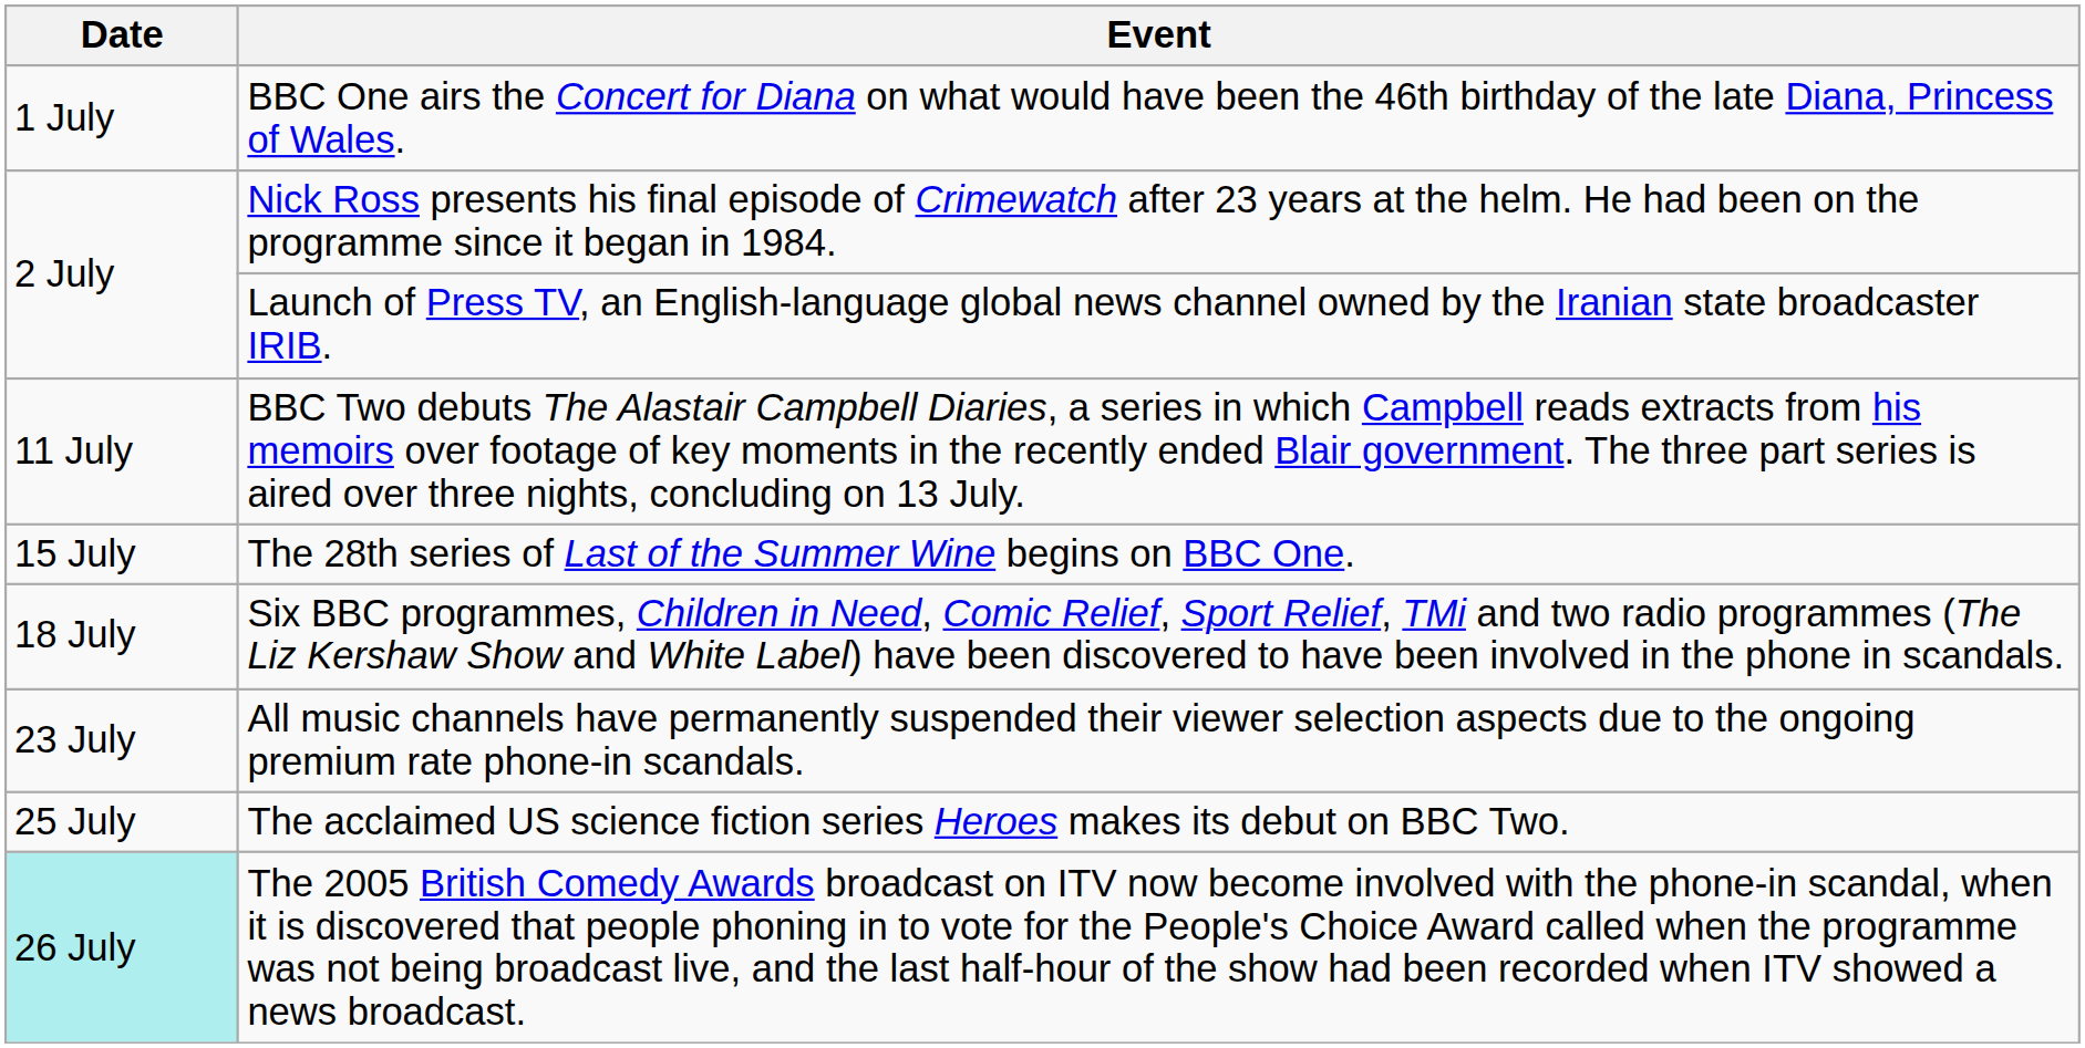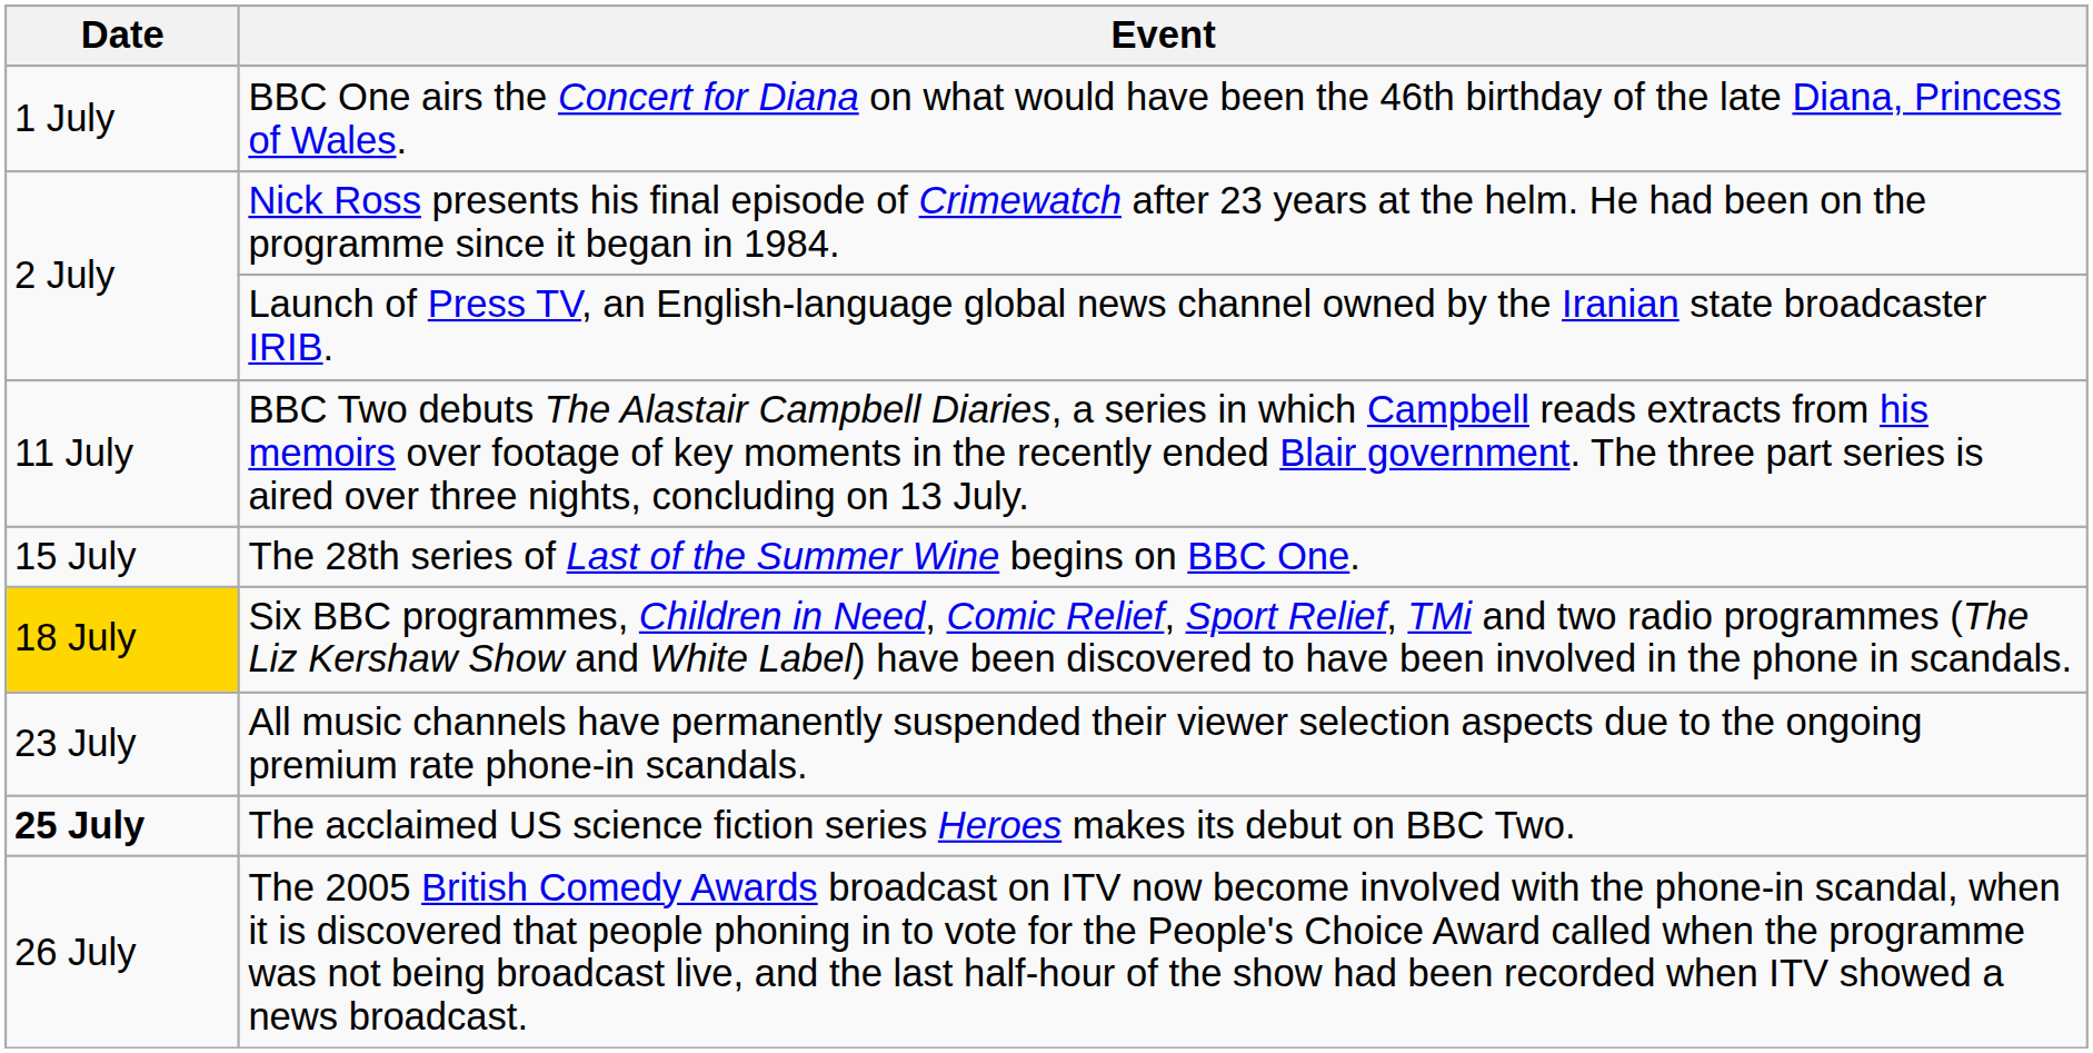row 7 | Date: no background -> gold background
row 9 | Date: normal -> bold
row 10 | Date: paleturquoise background -> no background
